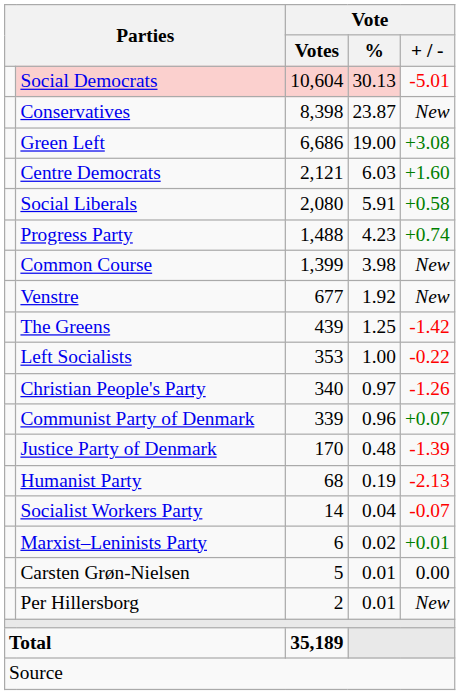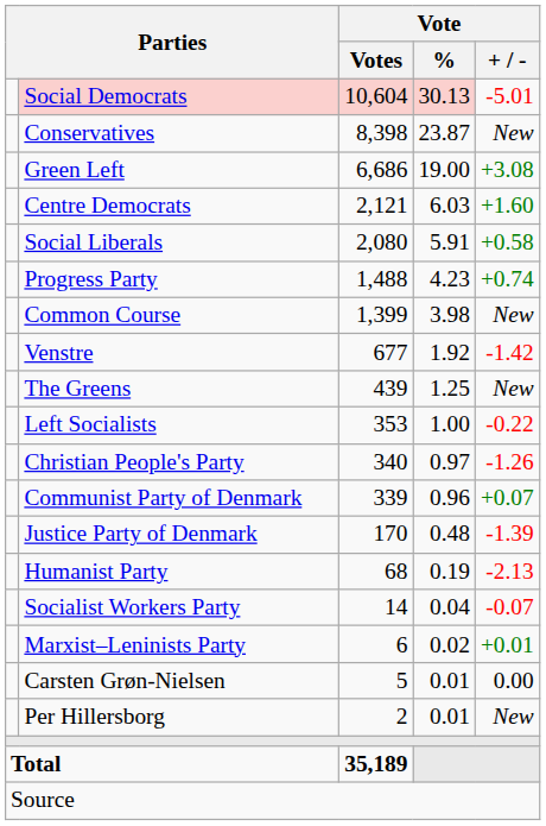Venstre | Vote / + / -: New -> -1.42
The Greens | Vote / + / -: -1.42 -> New
